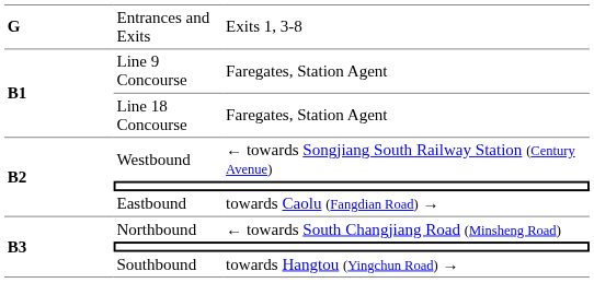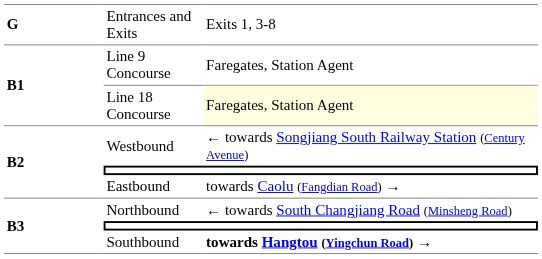Line 18 Concourse | column 3: no background -> lightyellow background
Southbound | column 3: normal -> bold
